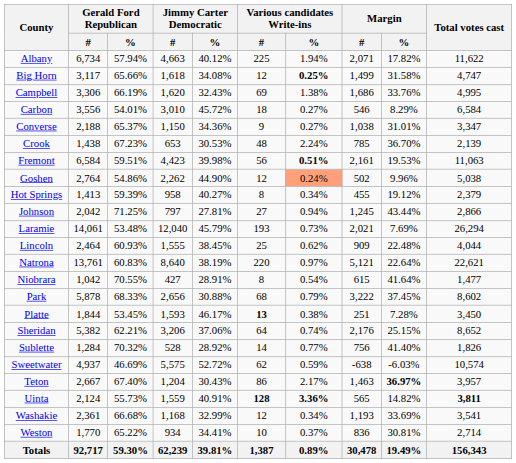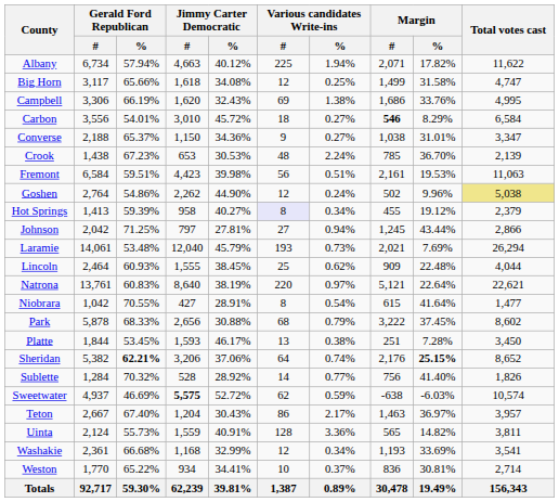Big Horn | Various candidates Write-ins / %: bold -> normal
Carbon | Margin / #: normal -> bold
Fremont | Various candidates Write-ins / %: bold -> normal
Goshen | Various candidates Write-ins / %: lightsalmon background -> no background
Goshen | Total votes cast: no background -> khaki background
Hot Springs | Various candidates Write-ins / #: no background -> lavender background
Platte | Various candidates Write-ins / #: bold -> normal
Sheridan | Gerald Ford Republican / %: normal -> bold
Sheridan | Margin / %: normal -> bold
Sweetwater | Jimmy Carter Democratic / #: normal -> bold
Teton | Margin / %: bold -> normal
Uinta | Various candidates Write-ins / #: bold -> normal
Uinta | Various candidates Write-ins / %: bold -> normal
Uinta | Total votes cast: bold -> normal
